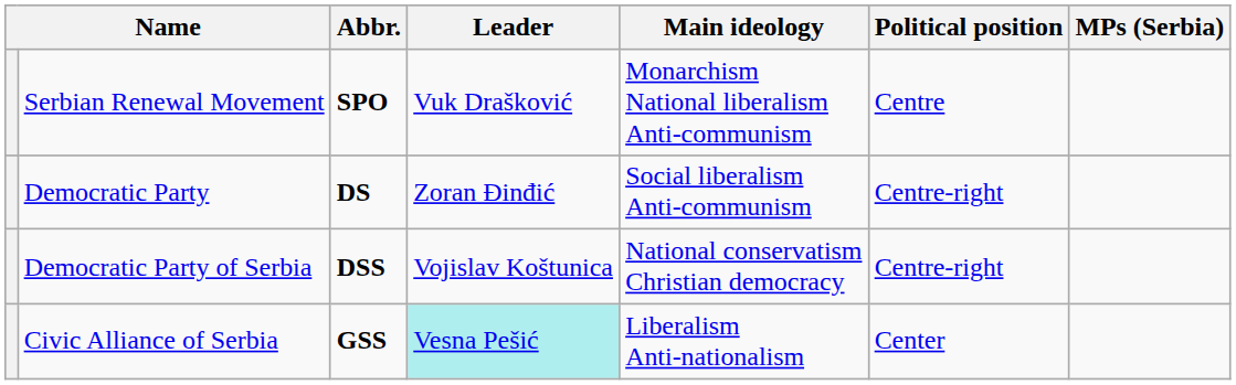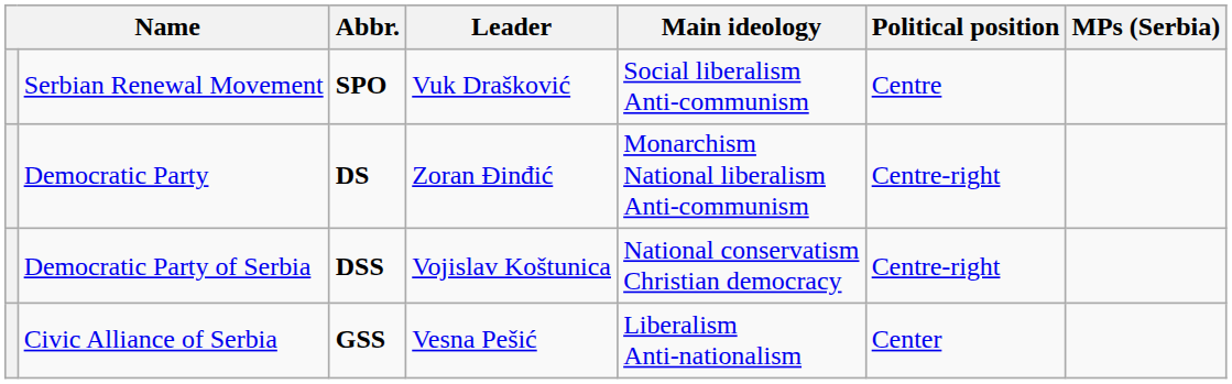Serbian Renewal Movement | Main ideology: Monarchism National liberalism Anti-communism -> Social liberalism Anti-communism
Democratic Party | Main ideology: Social liberalism Anti-communism -> Monarchism National liberalism Anti-communism
Civic Alliance of Serbia | Leader: paleturquoise background -> no background
